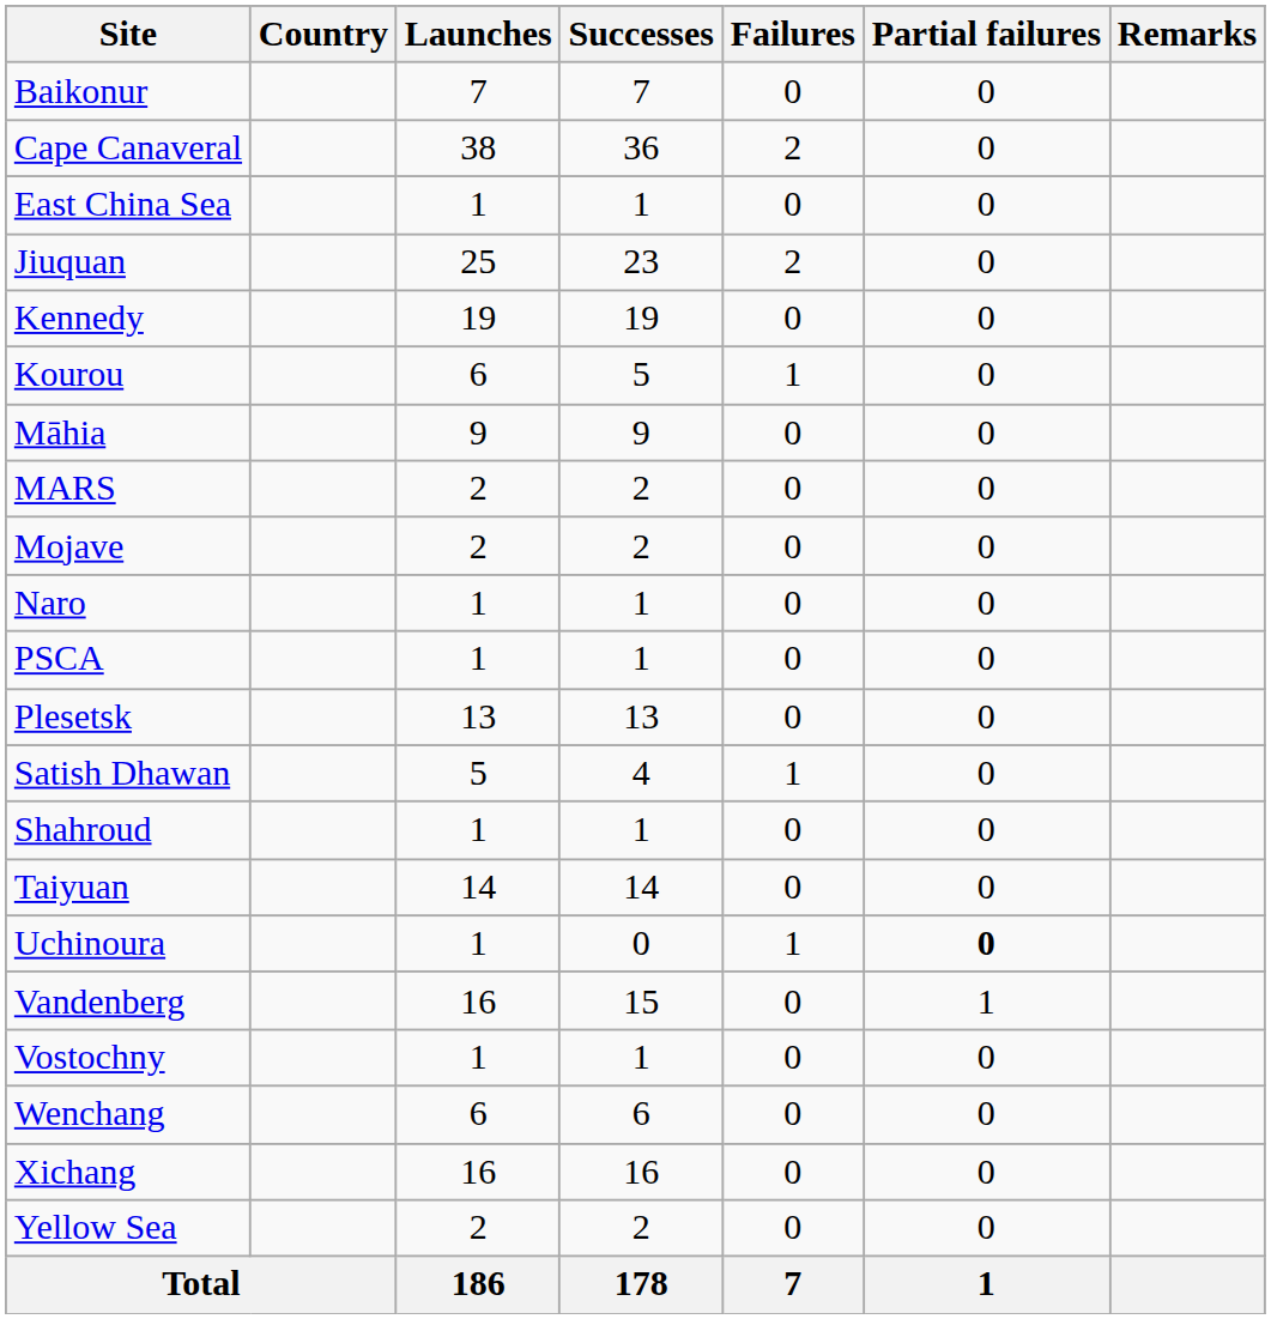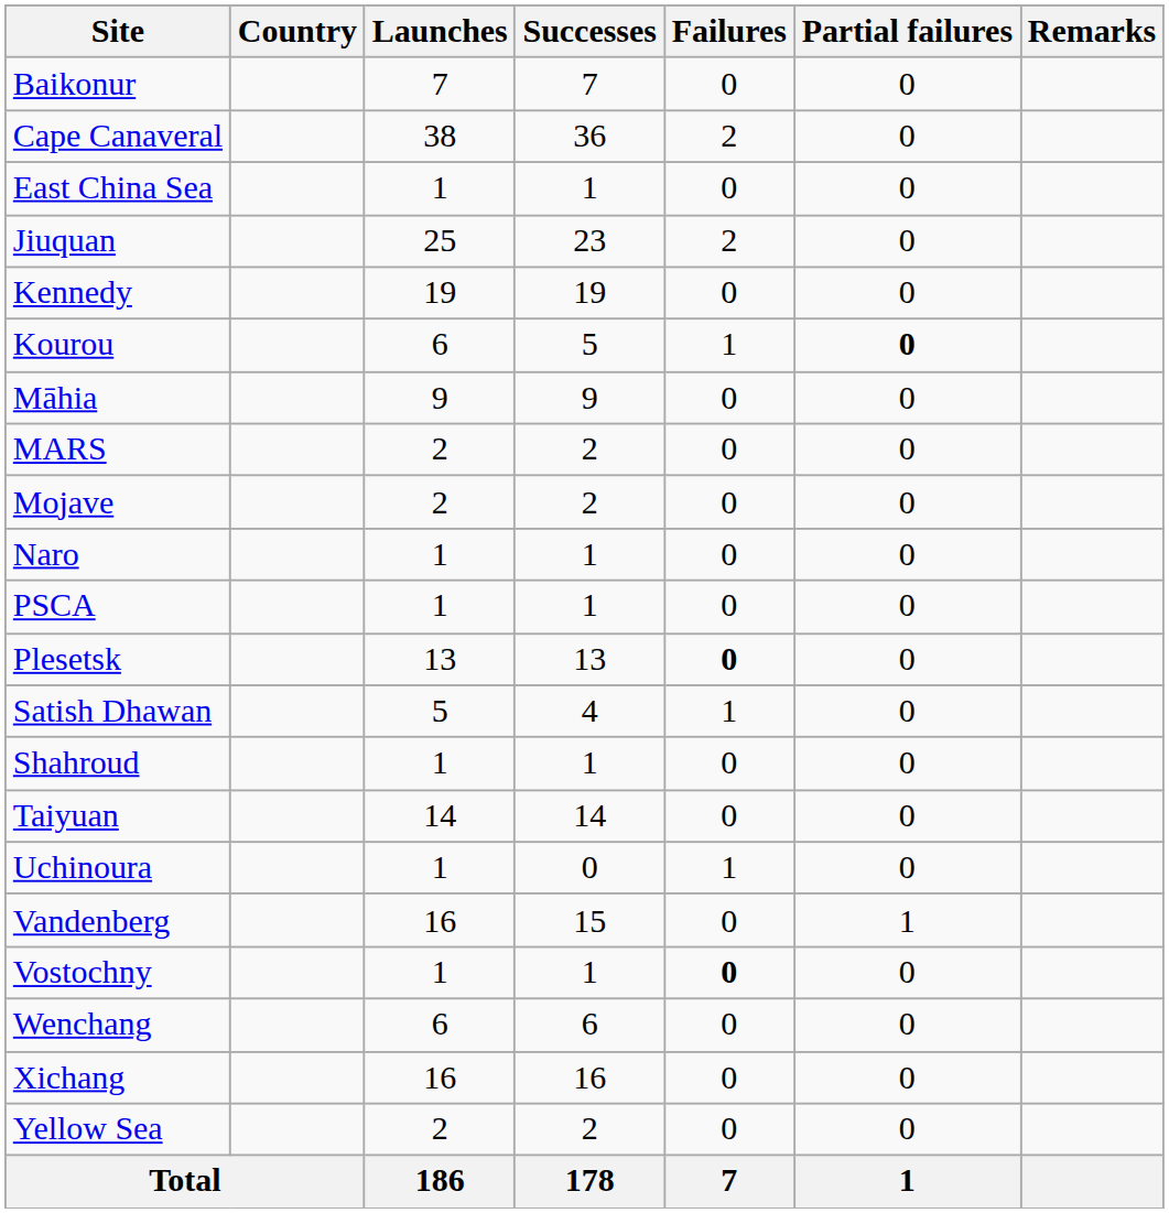Kourou | Partial failures: normal -> bold
Plesetsk | Failures: normal -> bold
Uchinoura | Partial failures: bold -> normal
Vostochny | Failures: normal -> bold
